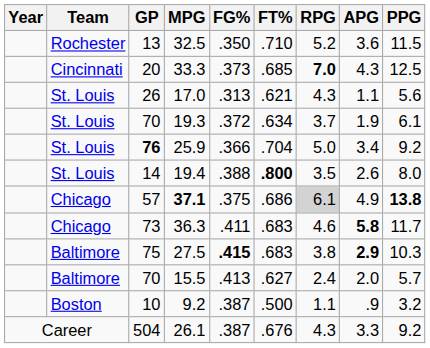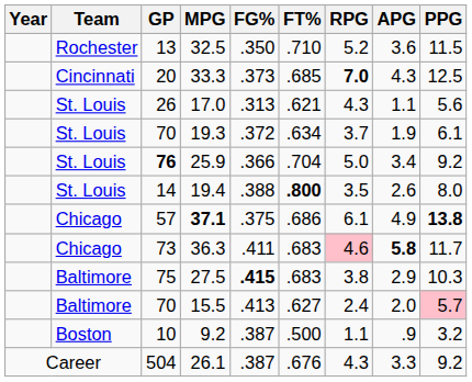37.1 | RPG: lightgrey background -> no background
36.3 | RPG: no background -> pink background
27.5 | APG: bold -> normal
15.5 | PPG: no background -> pink background
